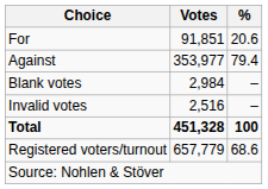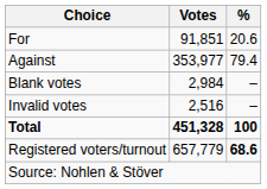Registered voters/turnout | %: normal -> bold
